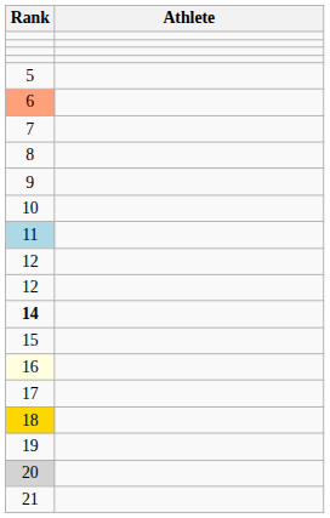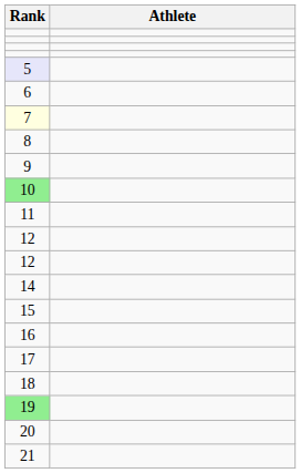row 6 | Rank: no background -> lavender background
row 7 | Rank: lightsalmon background -> no background
row 8 | Rank: no background -> lightyellow background
row 11 | Rank: no background -> lightgreen background
row 12 | Rank: lightblue background -> no background
row 15 | Rank: bold -> normal
row 17 | Rank: lightyellow background -> no background
row 19 | Rank: gold background -> no background
row 20 | Rank: no background -> lightgreen background
row 21 | Rank: lightgrey background -> no background
